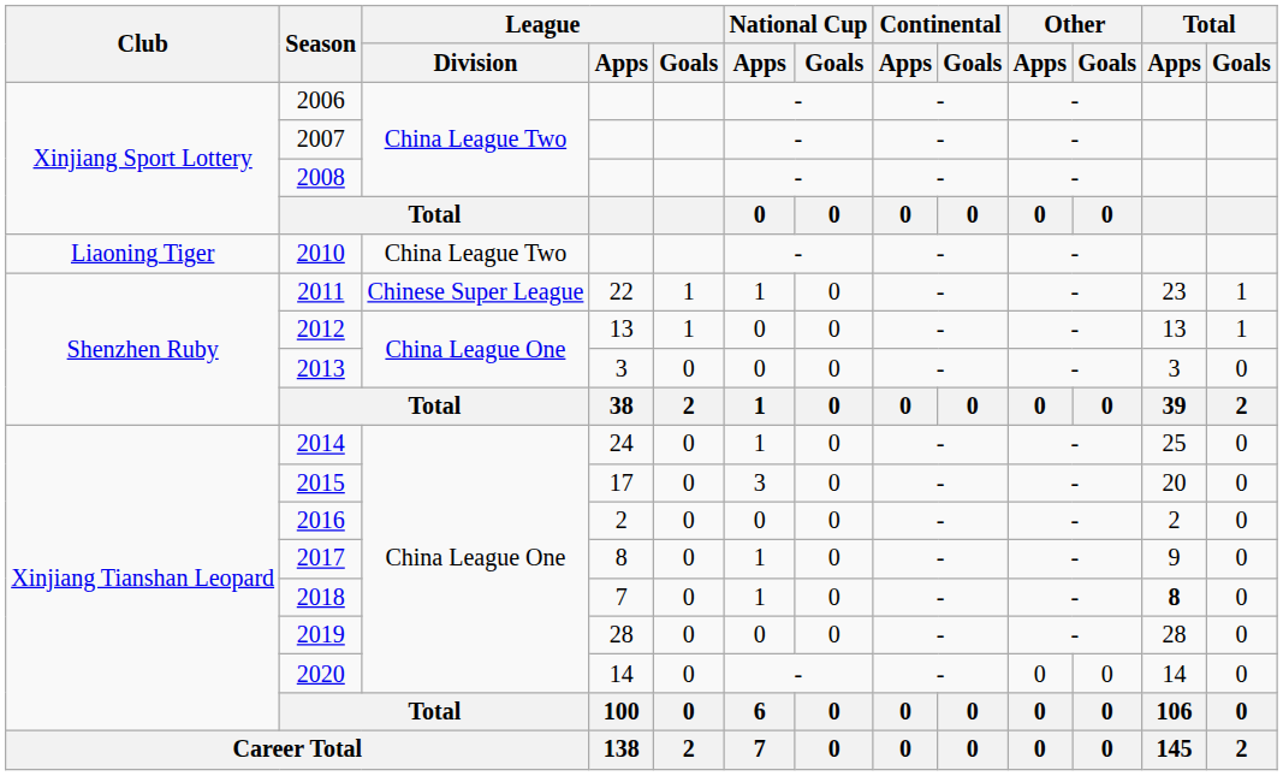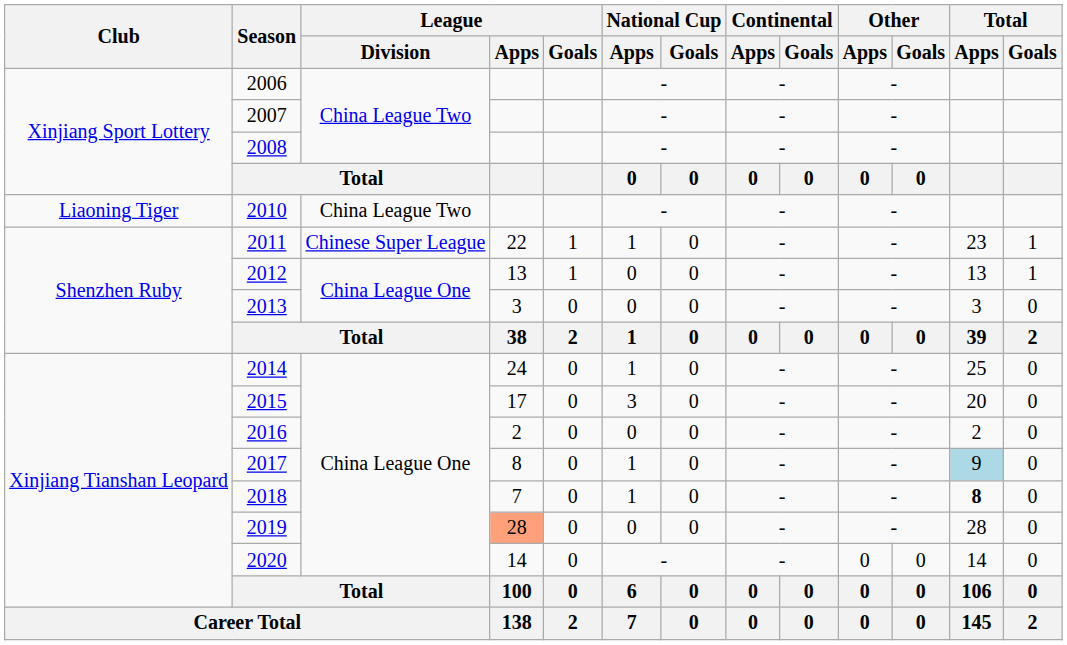2017 | Total / Apps: no background -> lightblue background
2019 | League / Apps: no background -> lightsalmon background
